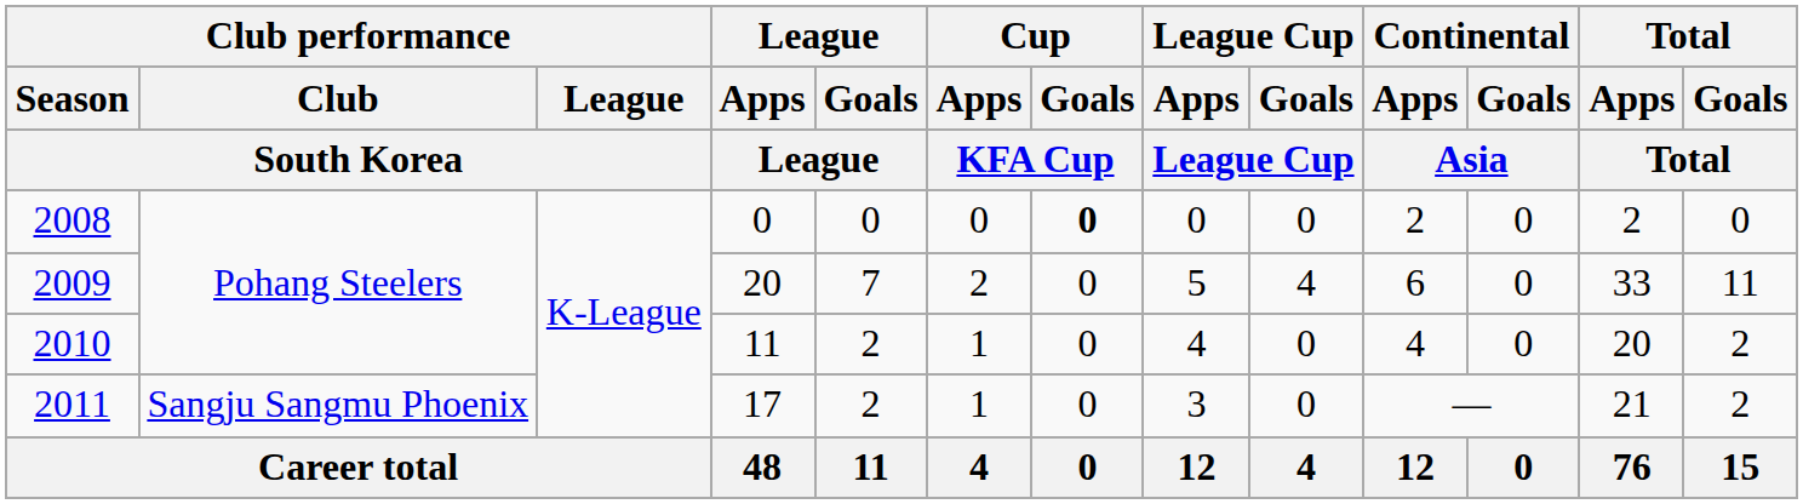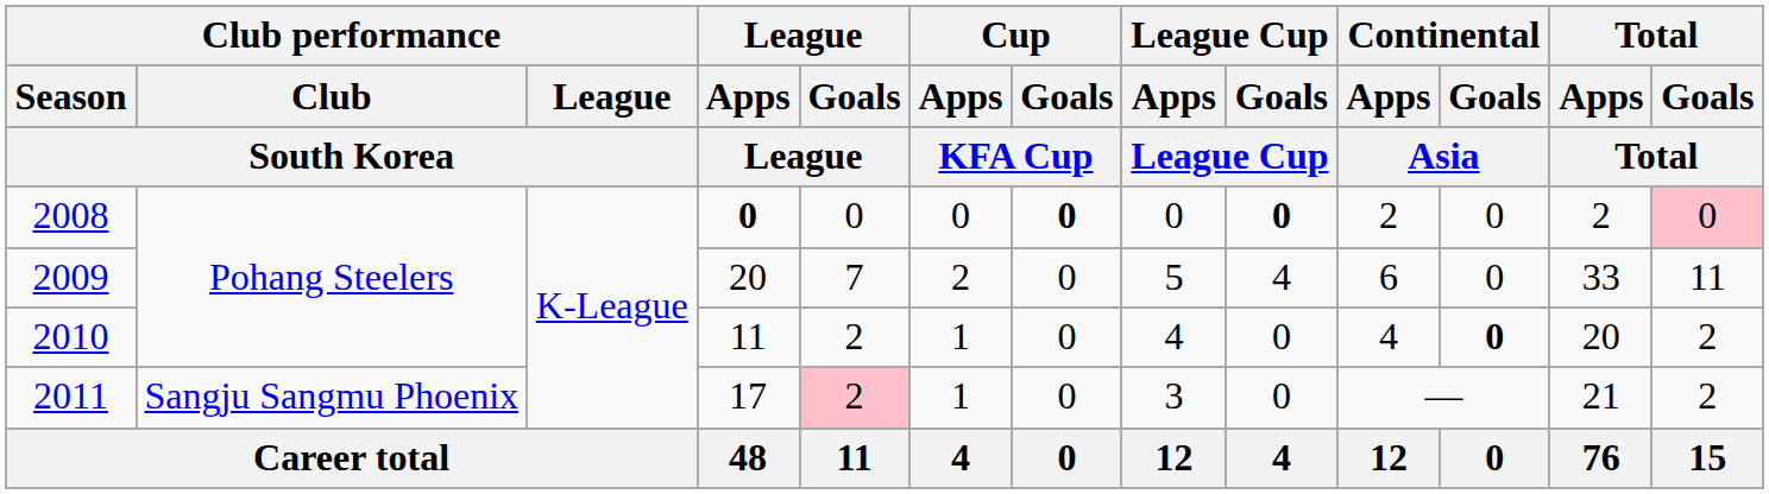2008 | League / Apps: normal -> bold
2008 | League Cup / Goals: normal -> bold
2008 | Total / Goals: no background -> pink background
2010 | Continental / Goals: normal -> bold
2011 | League / Goals: no background -> pink background
